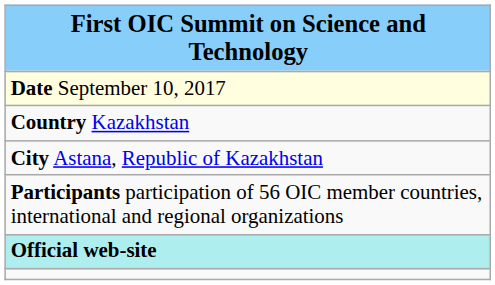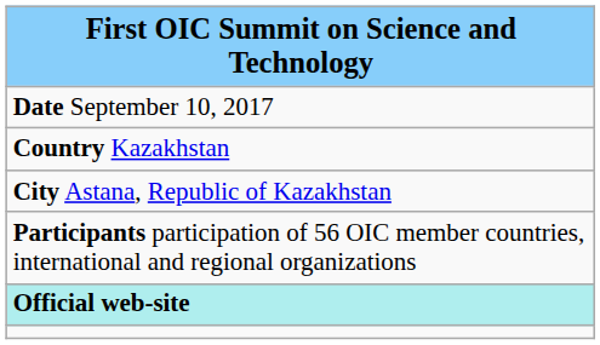row 2 | column 1: lightyellow background -> no background
